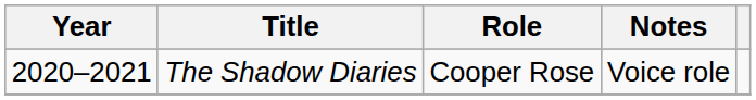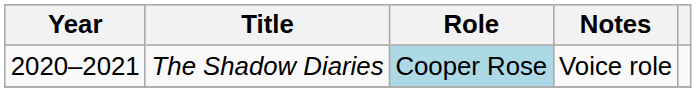The Shadow Diaries | Role: no background -> lightblue background
